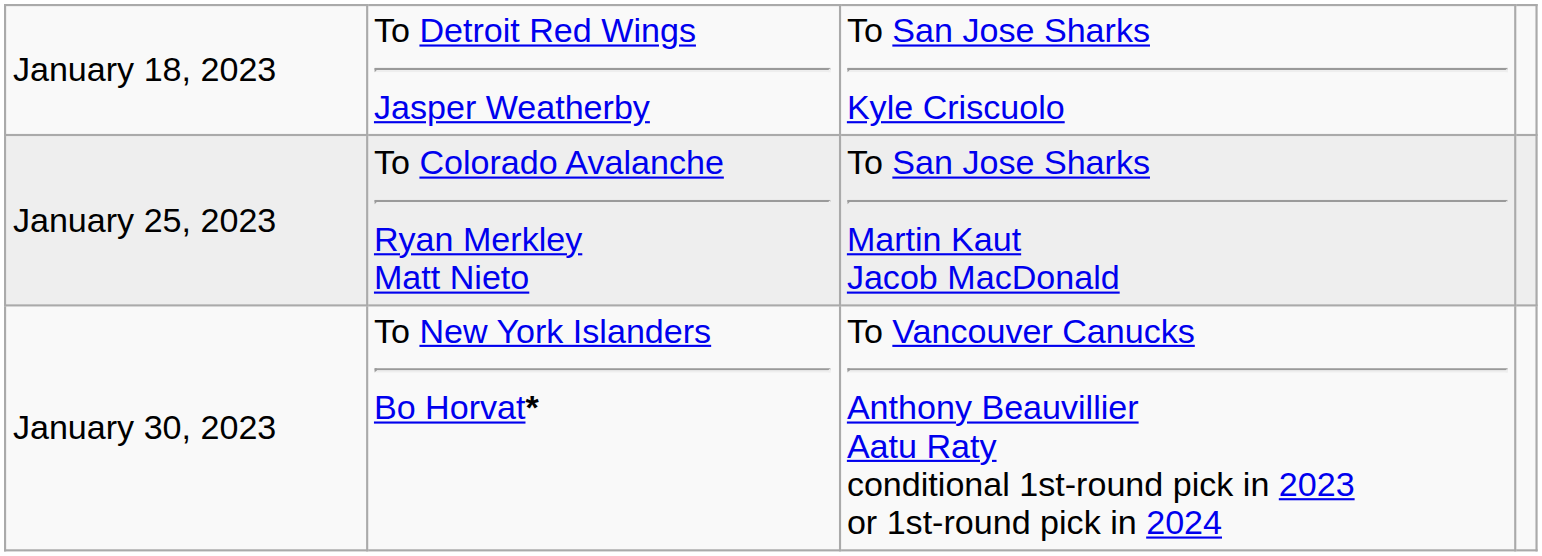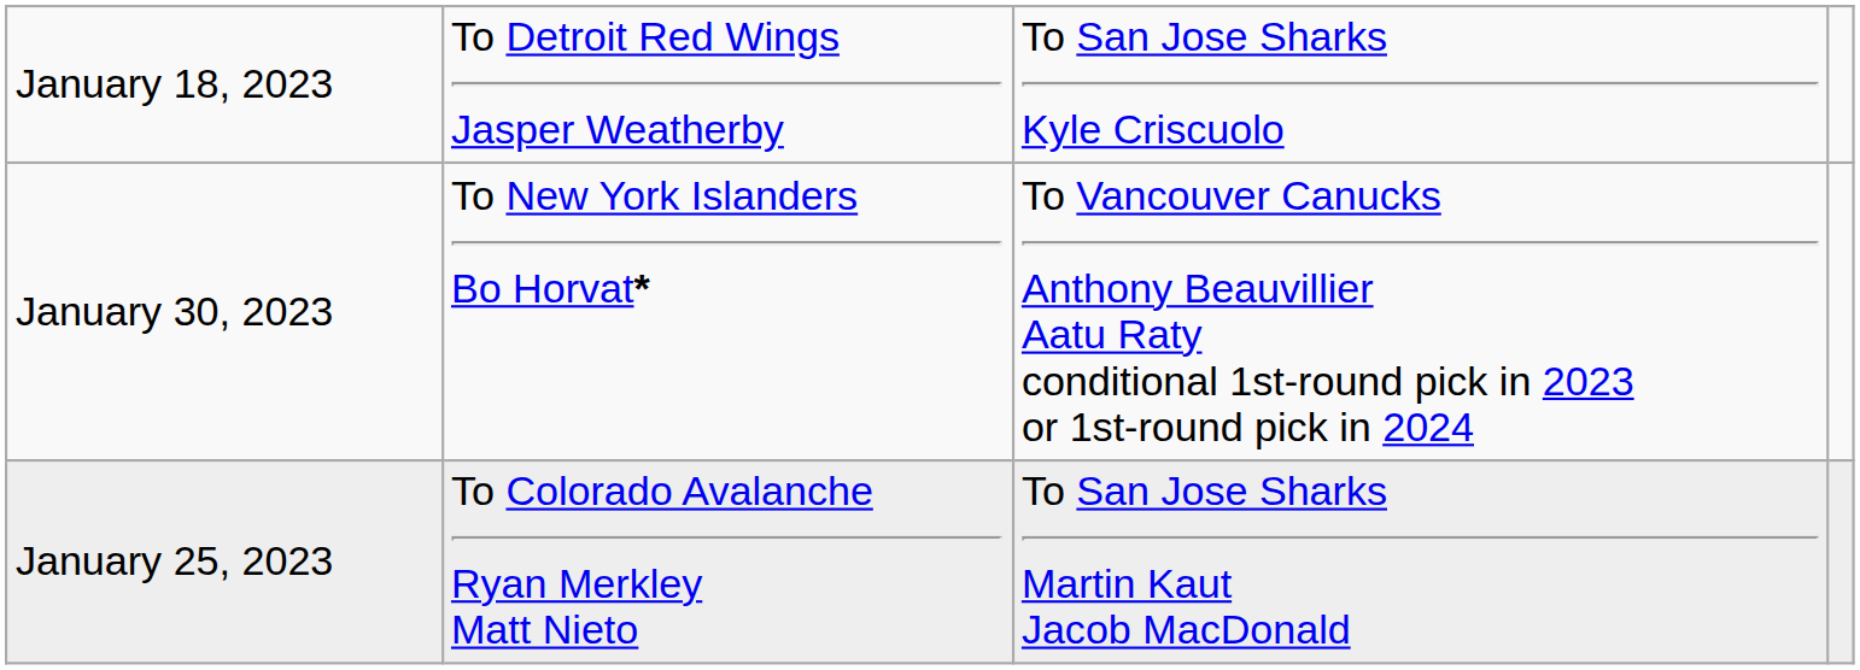rows swapped: January 25, 2023 <-> January 30, 2023
